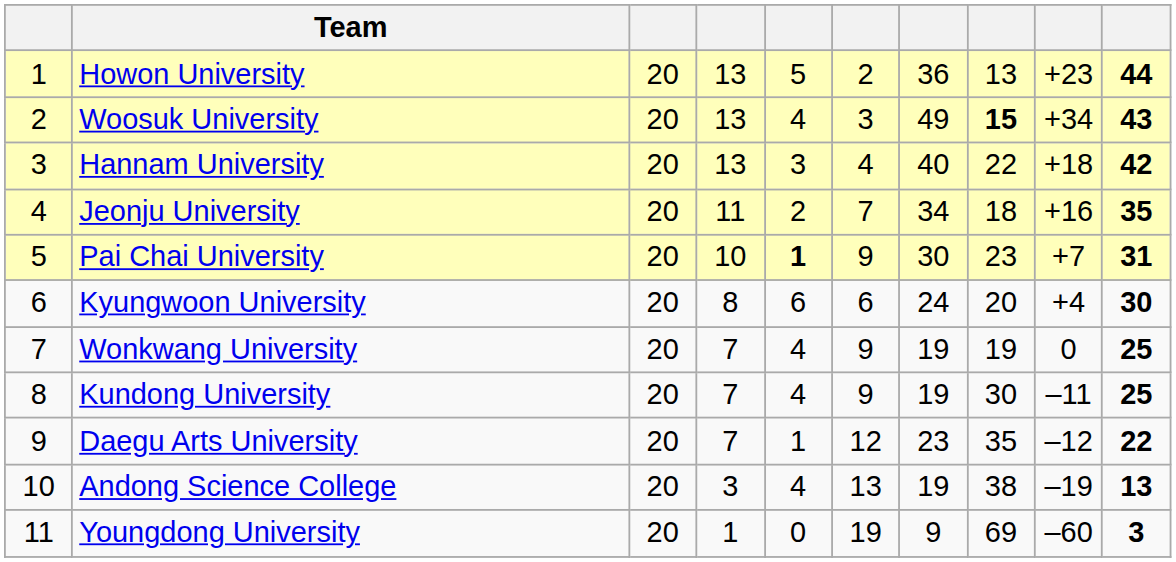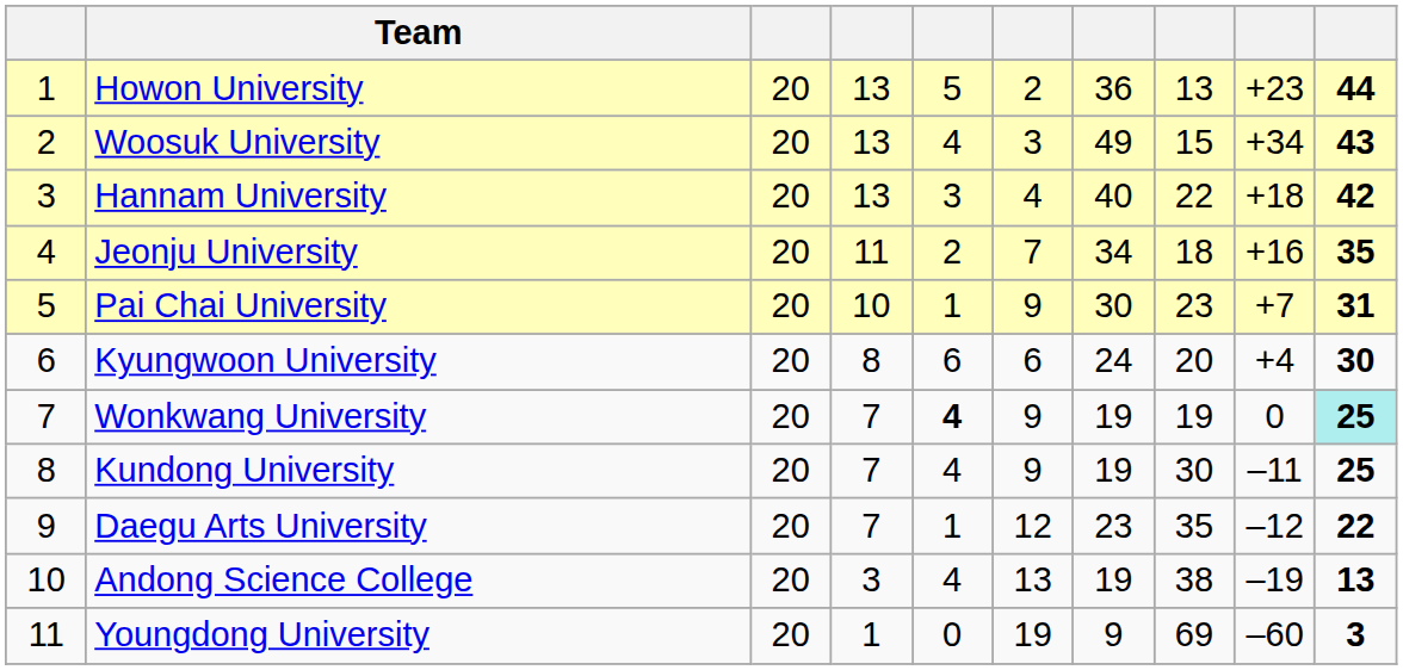Woosuk University | column 8: bold -> normal
Pai Chai University | column 5: bold -> normal
Wonkwang University | column 5: normal -> bold
Wonkwang University | column 10: no background -> paleturquoise background
